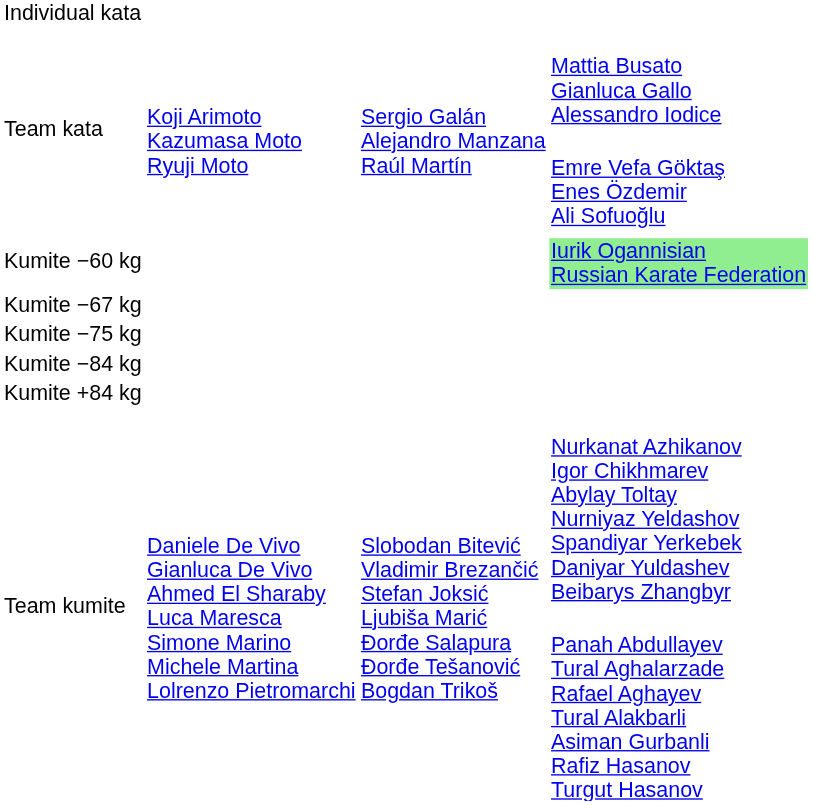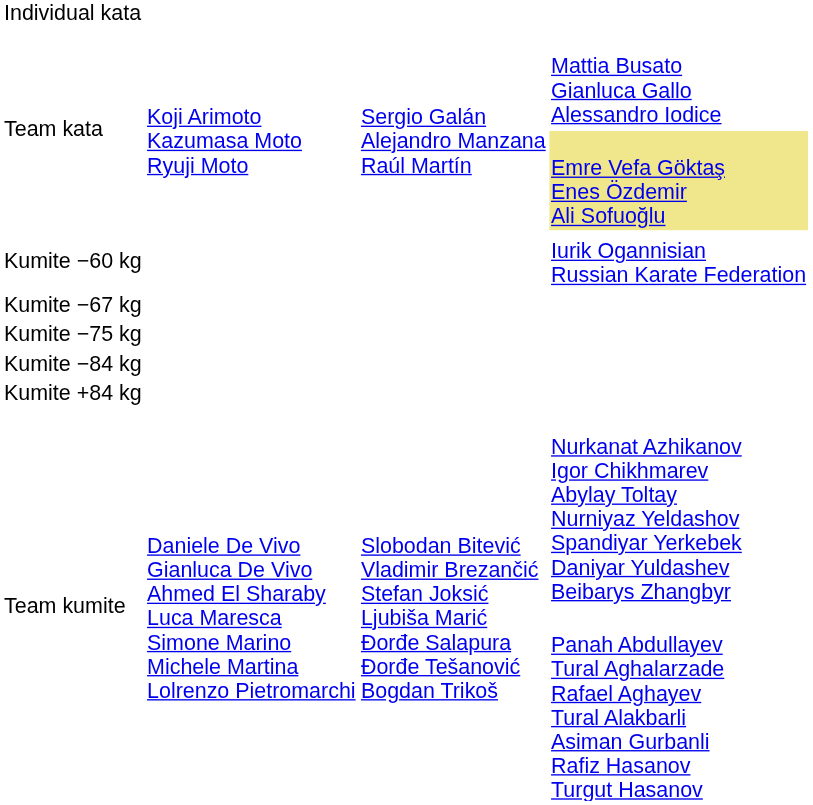Team kata / Emre Vefa Göktaş Enes Özdemir Ali Sofuoğlu | column 4: no background -> khaki background
Kumite −60 kg / Iurik Ogannisian Russian Karate Federation | column 4: lightgreen background -> no background
